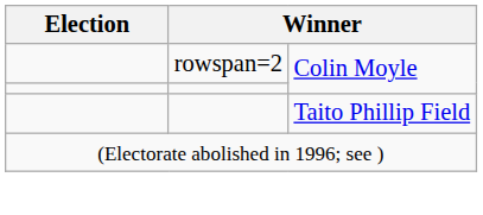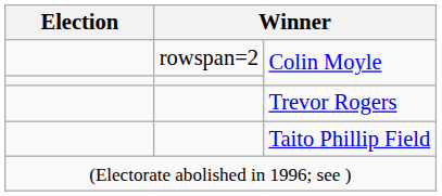+ row: Trevor Rogers
